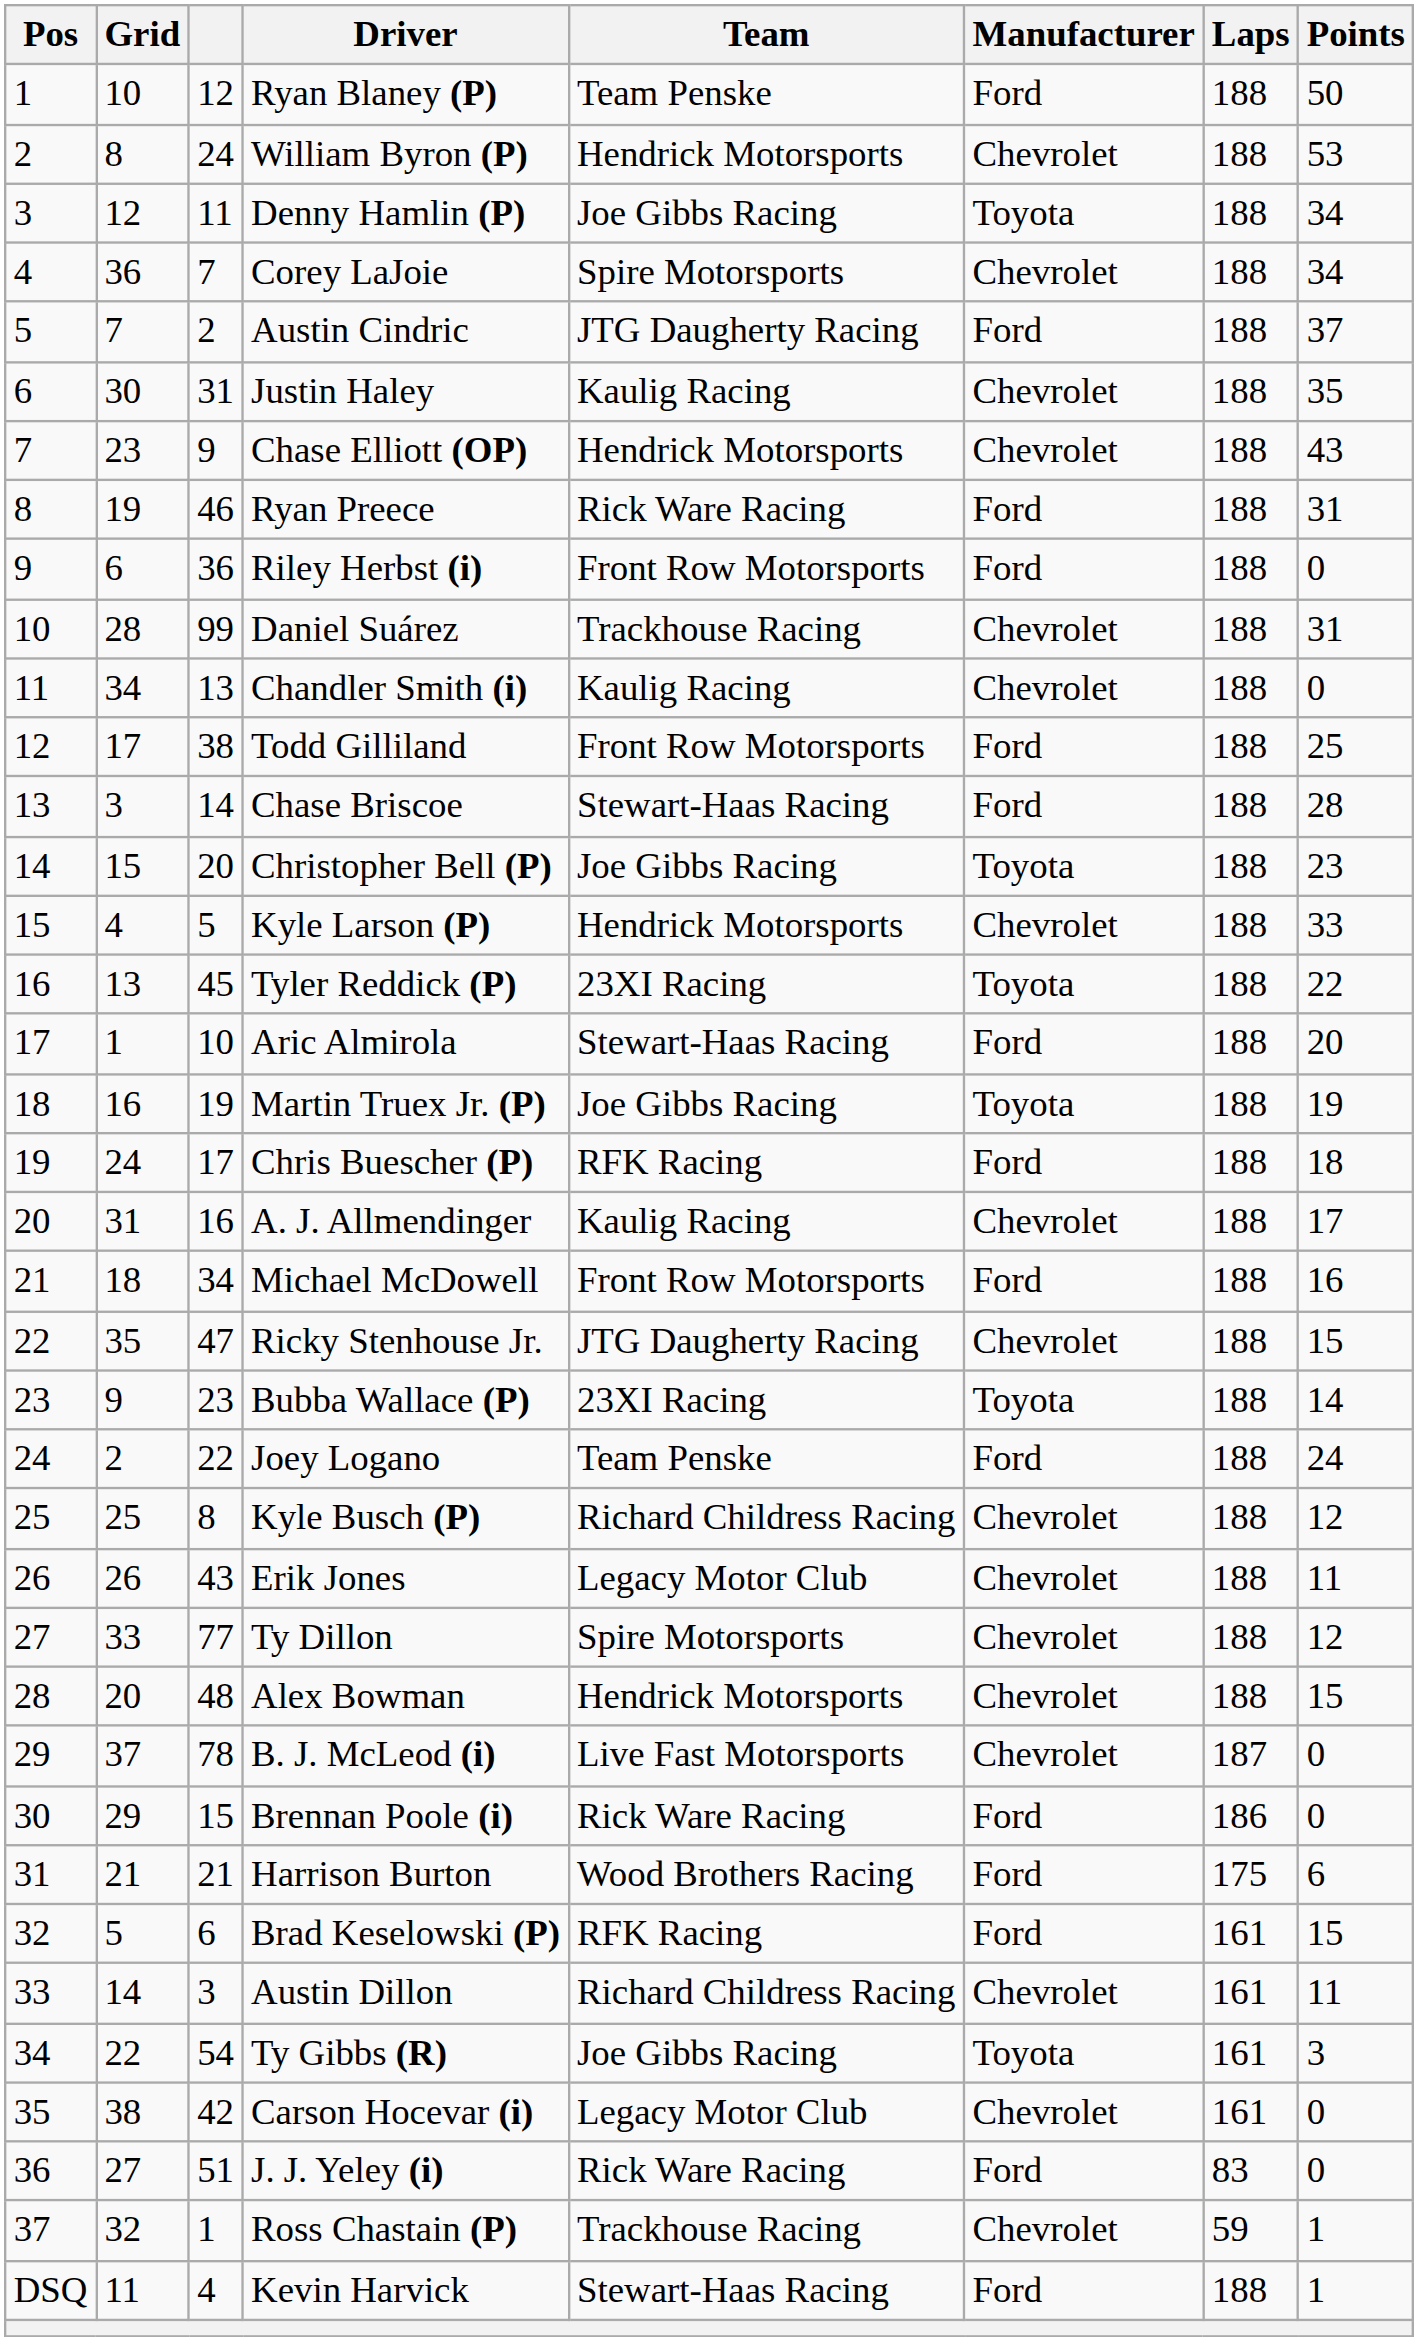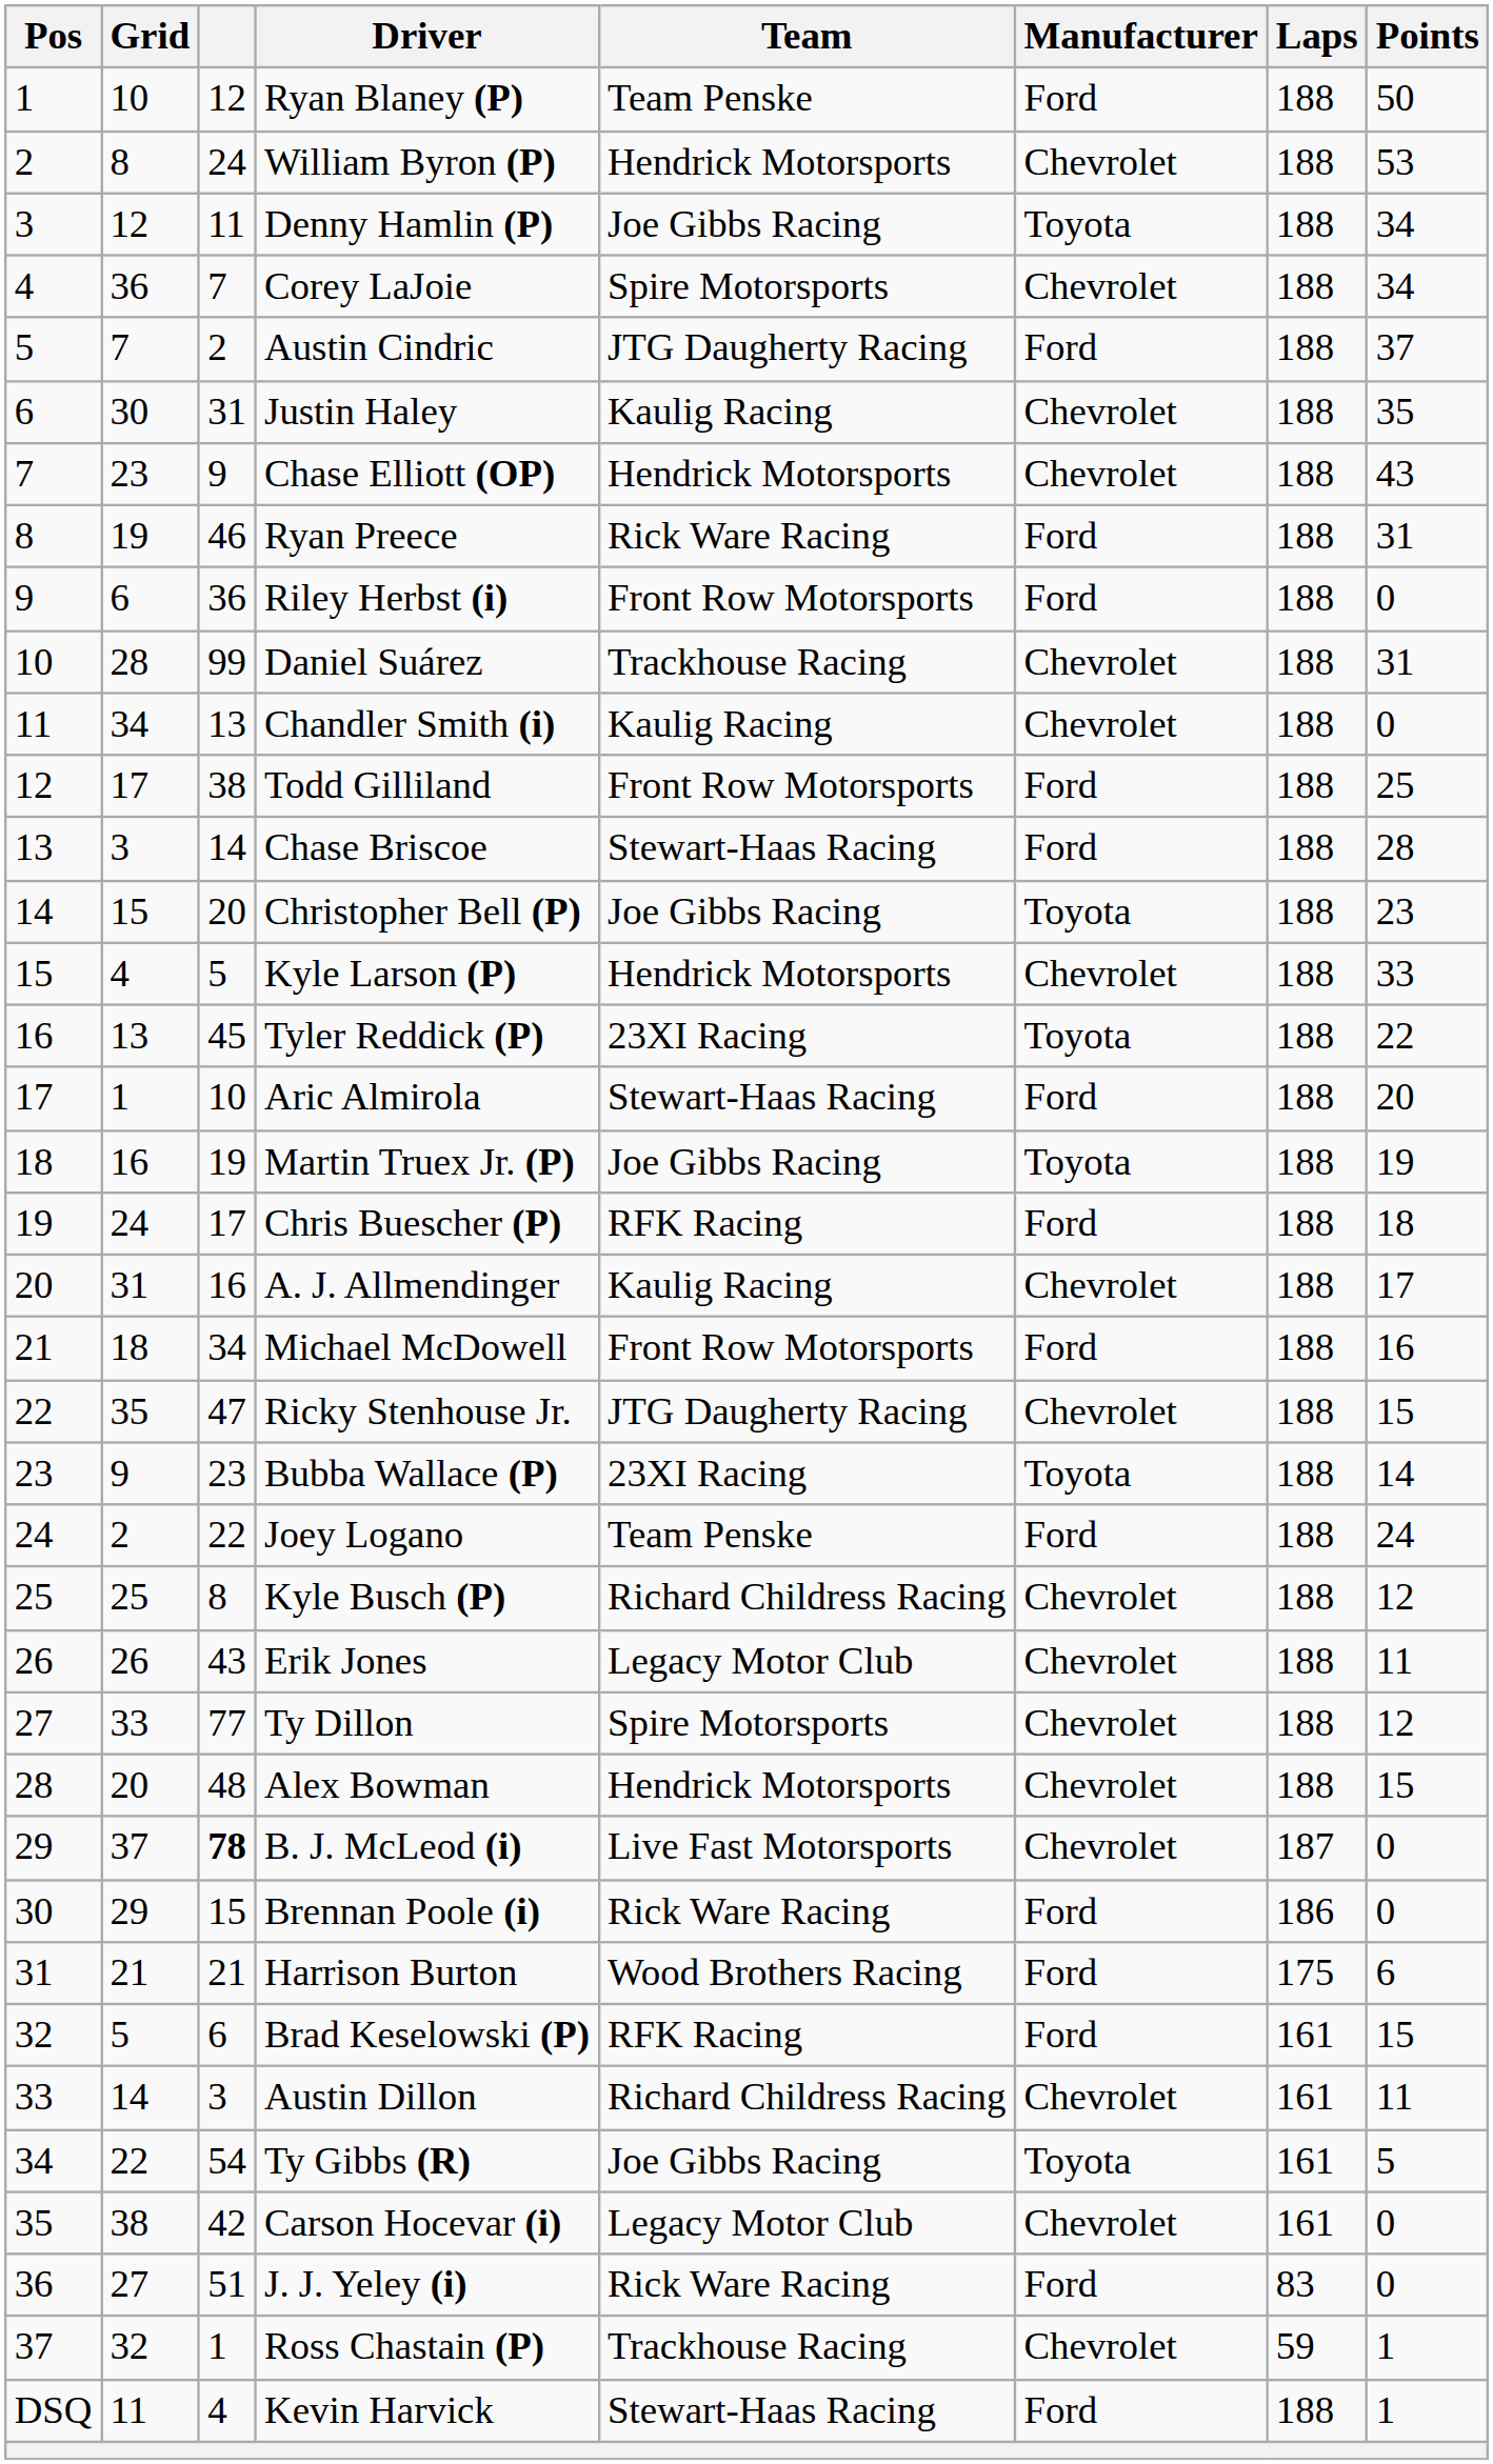B. J. McLeod (i) | column 3: normal -> bold
Ty Gibbs (R) | Points: 3 -> 5
